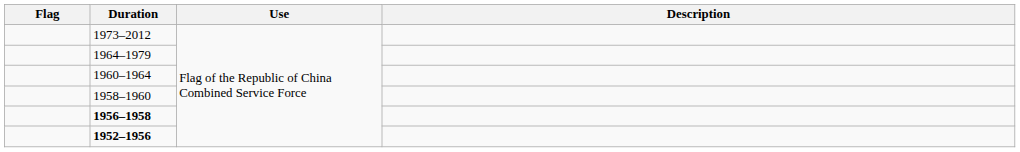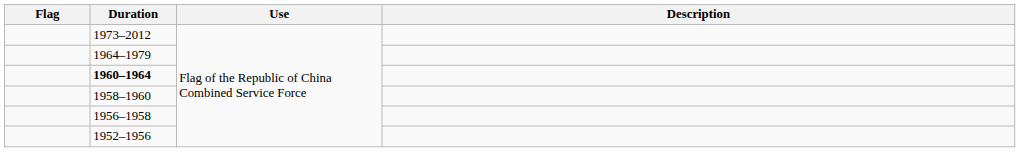row 4 | Duration: normal -> bold
row 6 | Duration: bold -> normal
row 7 | Duration: bold -> normal
